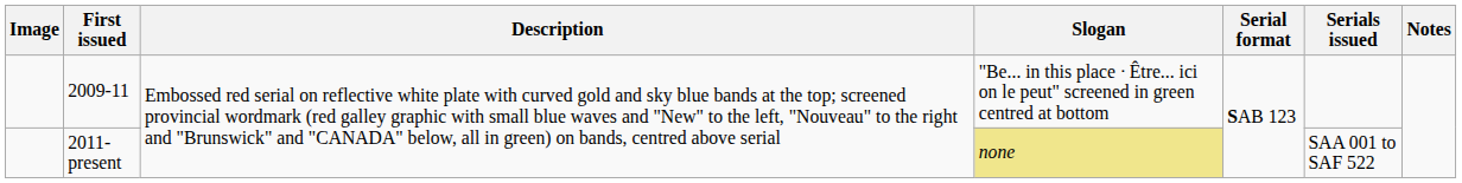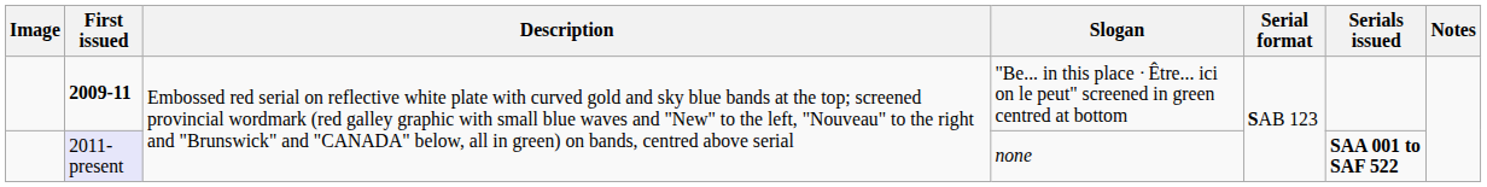row 2 | First issued: normal -> bold
row 3 | First issued: no background -> lavender background
row 3 | Slogan: khaki background -> no background
row 3 | Serials issued: normal -> bold
